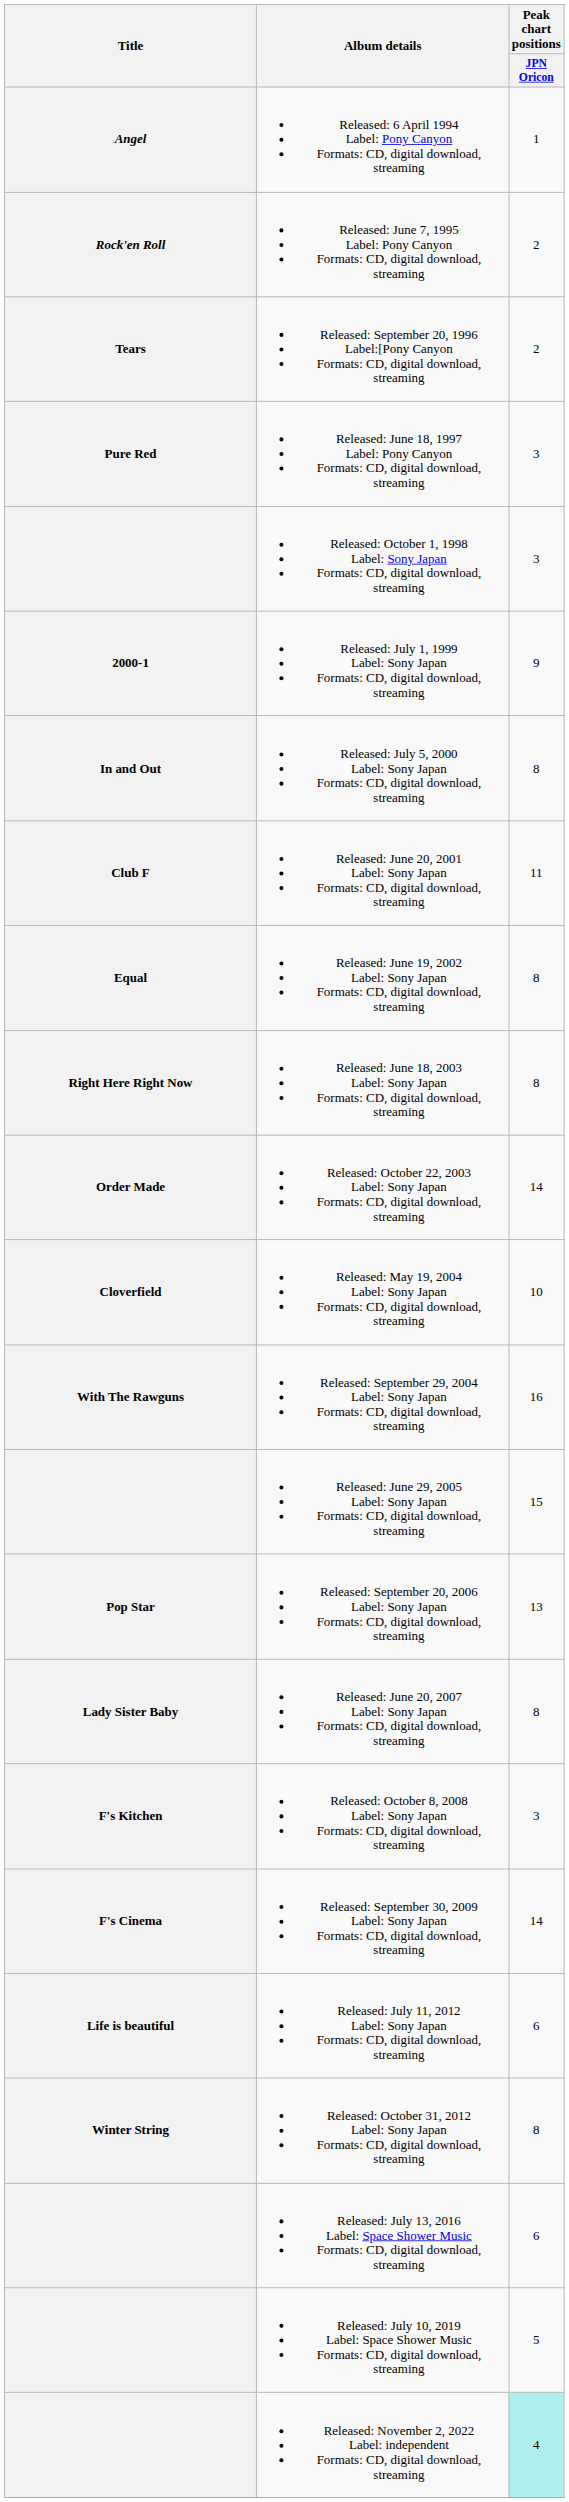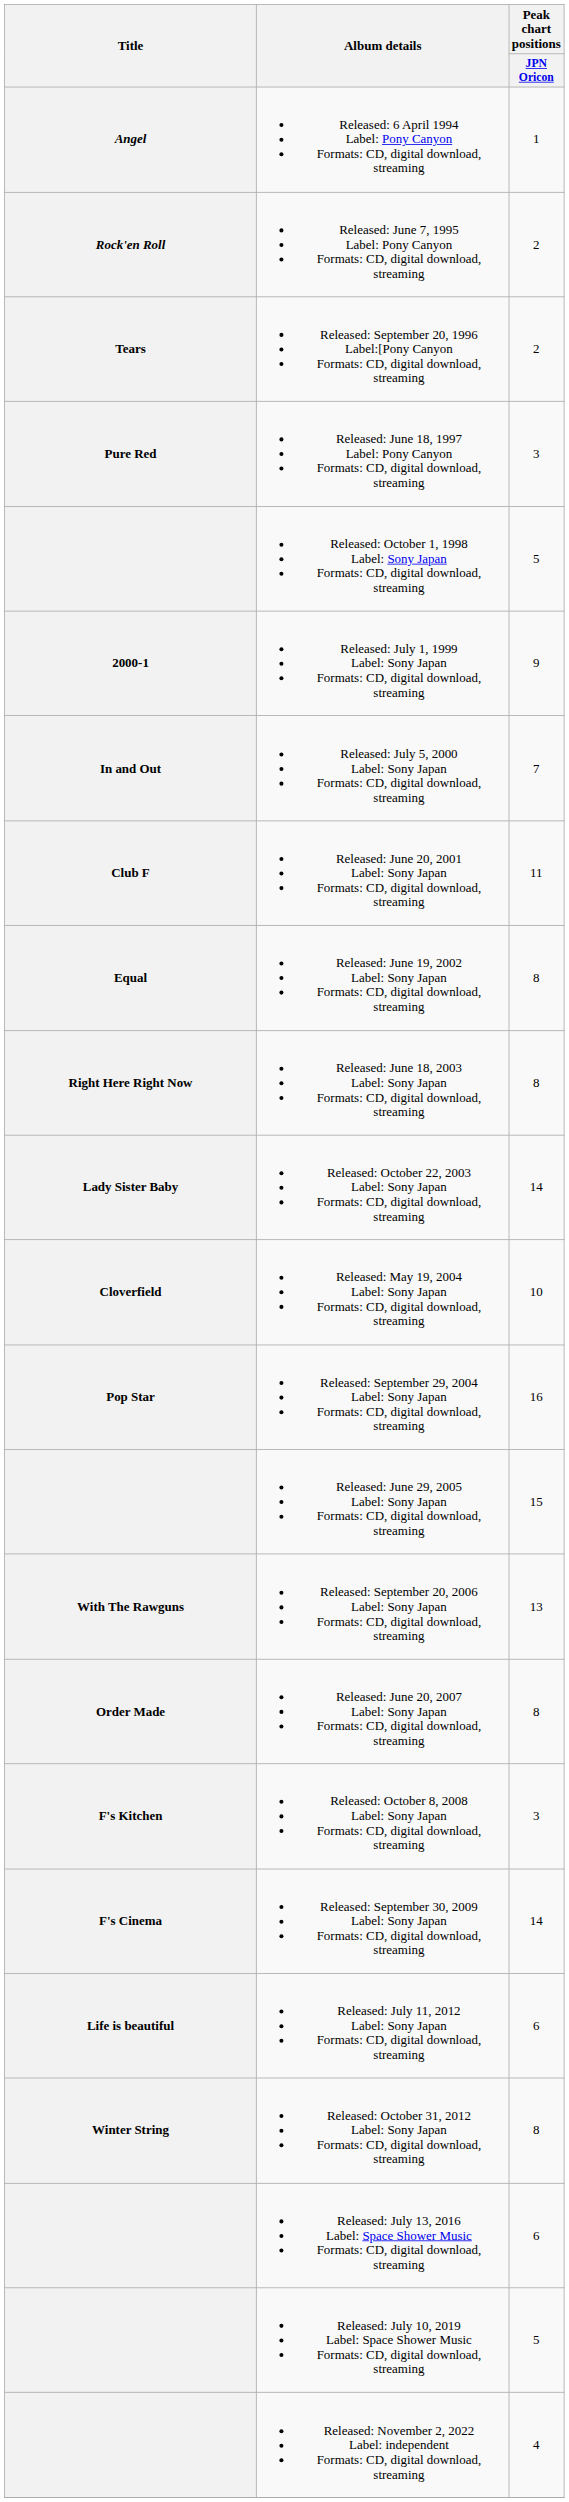row 7 | Peak chart positions / JPN Oricon: 3 -> 5
row 9 | Peak chart positions / JPN Oricon: 8 -> 7
row 13 | Title: Order Made -> Lady Sister Baby
row 15 | Title: With The Rawguns -> Pop Star
row 17 | Title: Pop Star -> With The Rawguns
row 18 | Title: Lady Sister Baby -> Order Made
row 25 | Peak chart positions / JPN Oricon: paleturquoise background -> no background
